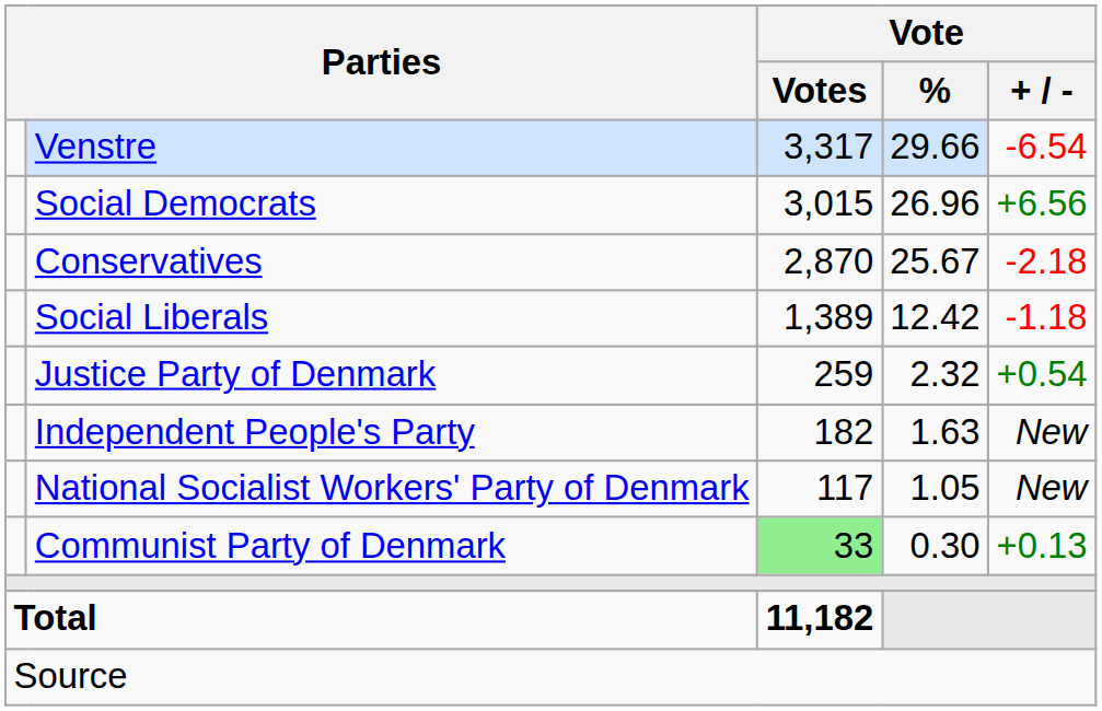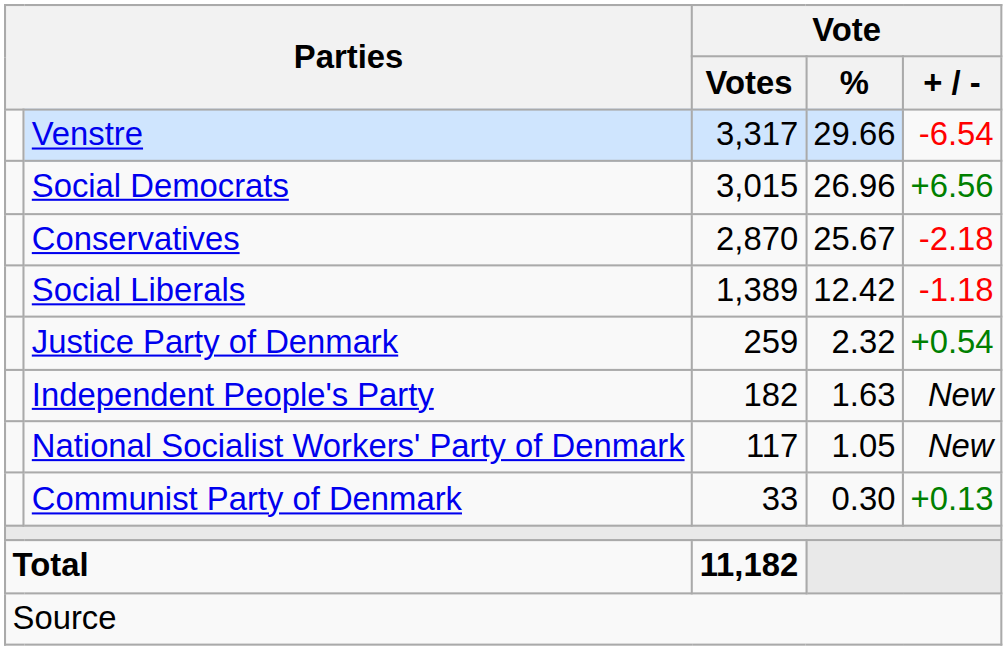Communist Party of Denmark | Vote / Votes: lightgreen background -> no background
